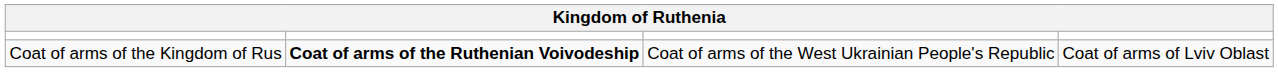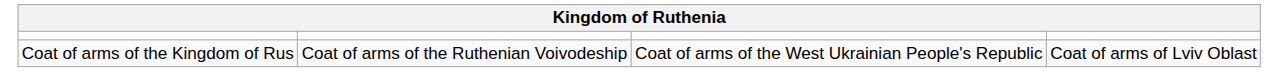Coat of arms of the Kingdom of Rus | column 2: bold -> normal
